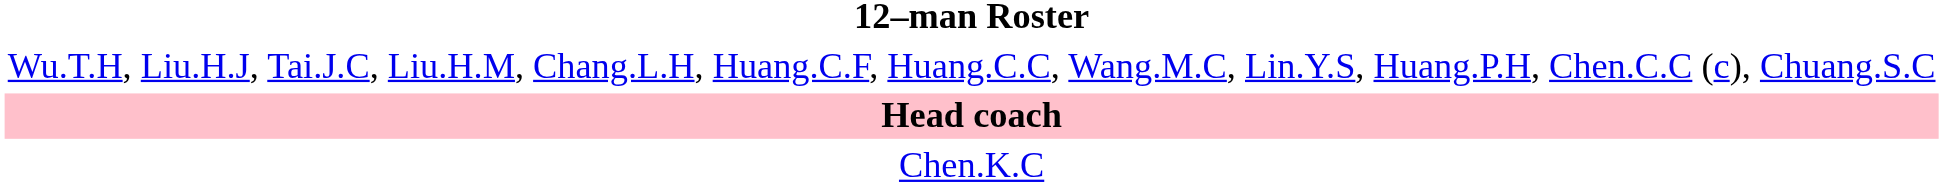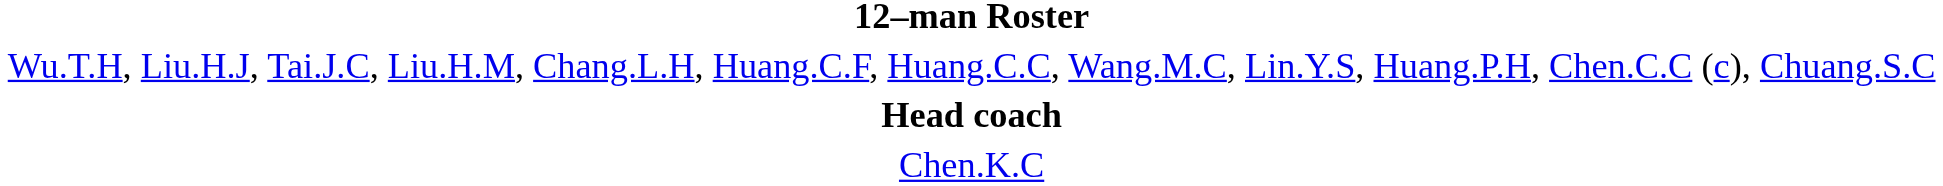row 3 | column 1: pink background -> no background
